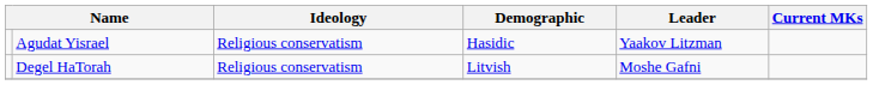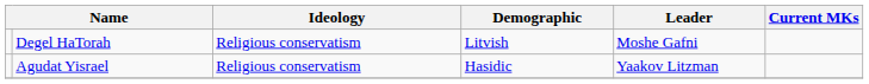rows swapped: Agudat Yisrael <-> Degel HaTorah
